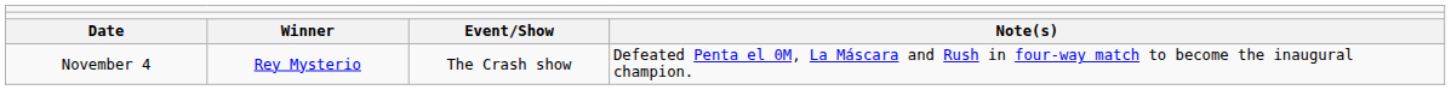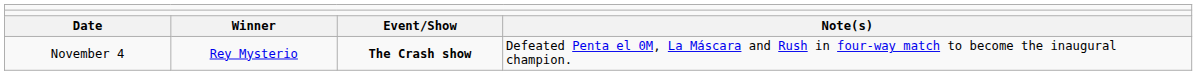November 4 | column 3: normal -> bold
